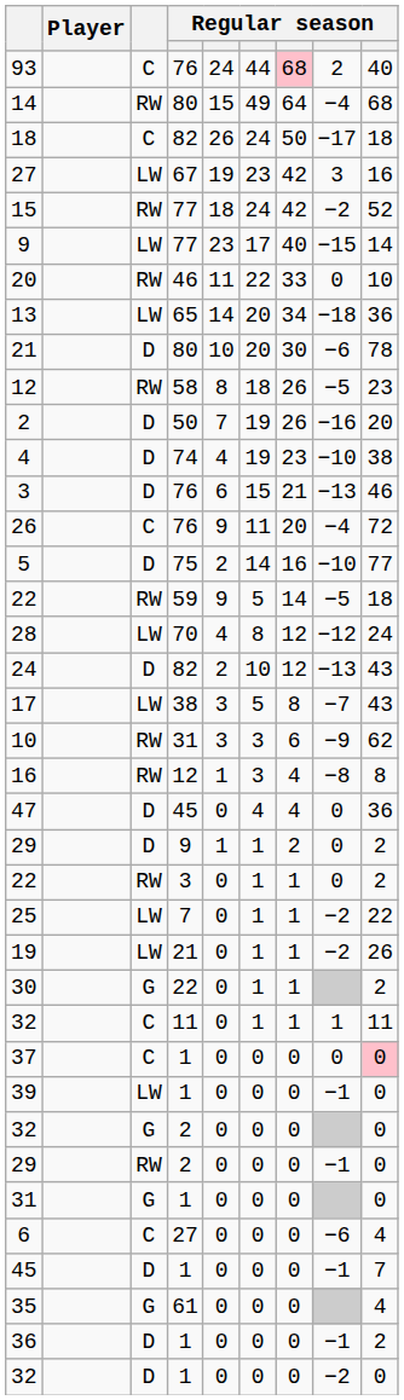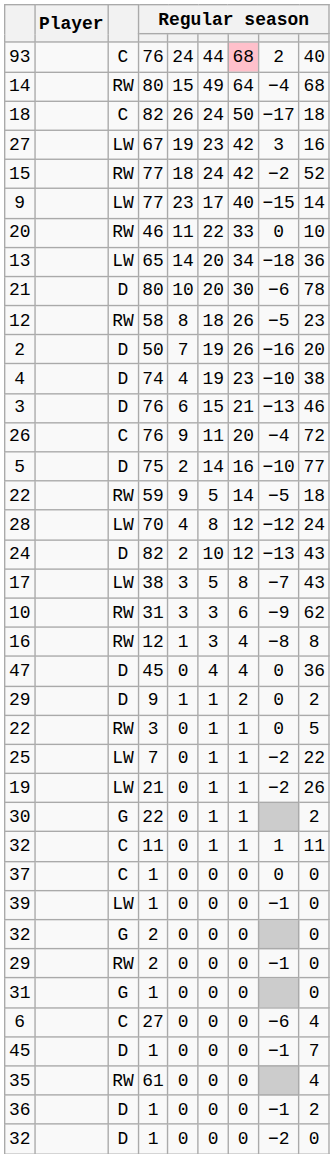22 / 3 | column 9: 2 -> 5
37 | column 9: pink background -> no background
35 | column 3: G -> RW
